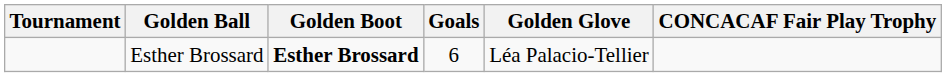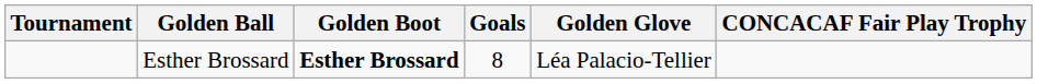row 2 | Goals: 6 -> 8
